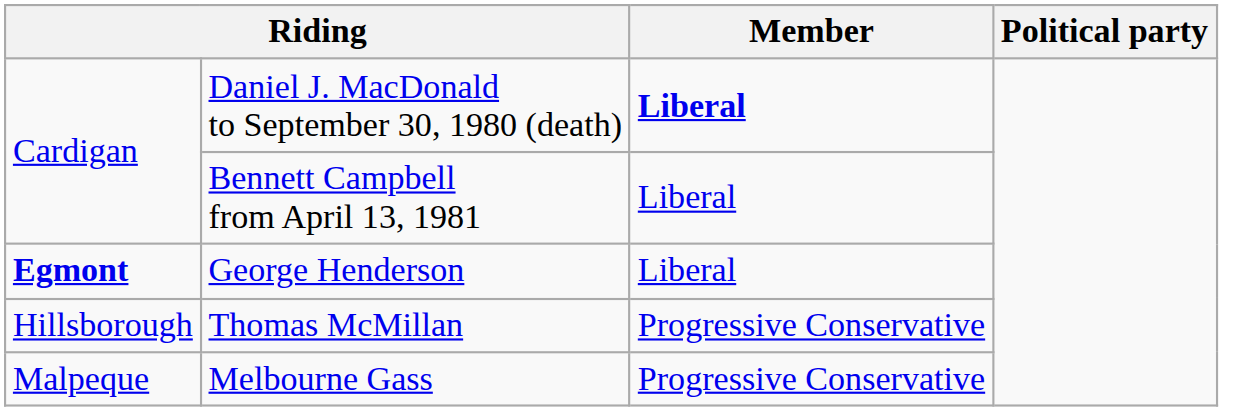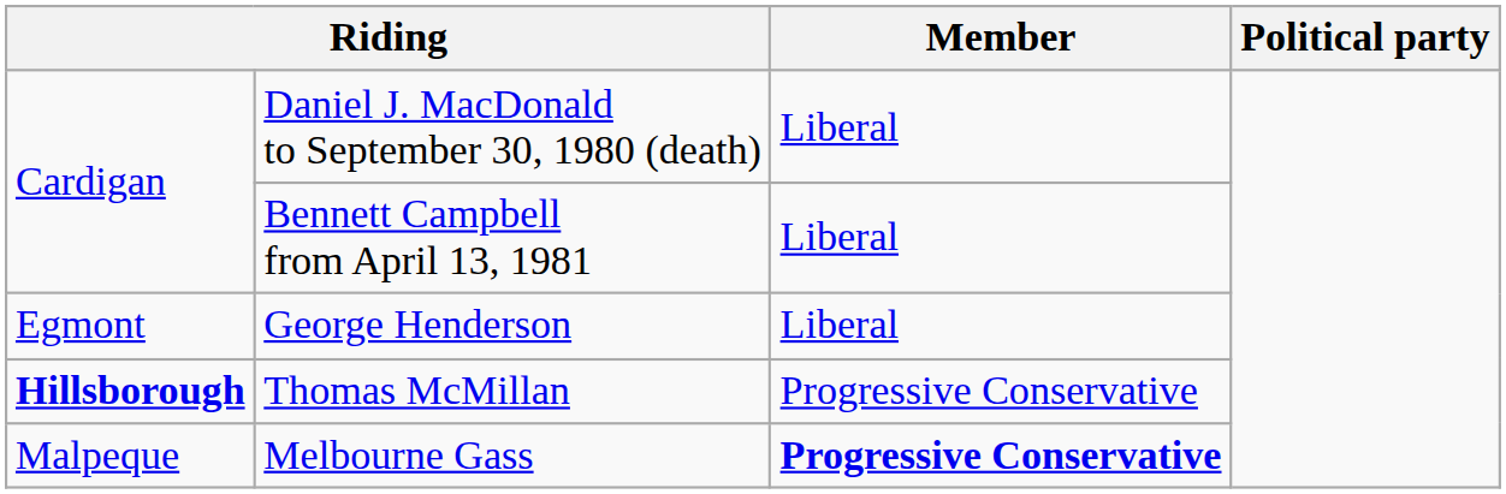Daniel J. MacDonald to September 30, 1980 (death) | Member: bold -> normal
George Henderson | column 1: bold -> normal
Thomas McMillan | column 1: normal -> bold
Melbourne Gass | Member: normal -> bold
